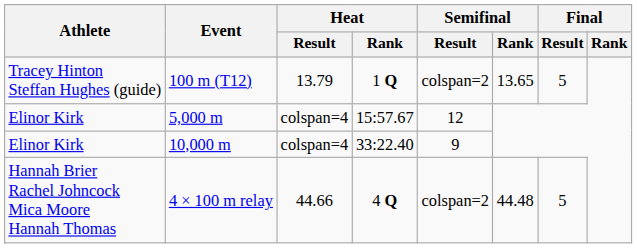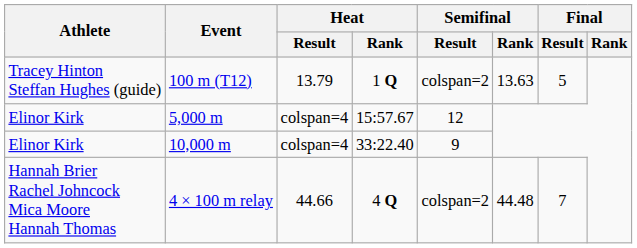100 m (T12) | Semifinal / Rank: 13.65 -> 13.63
4 × 100 m relay | Final / Result: 5 -> 7
